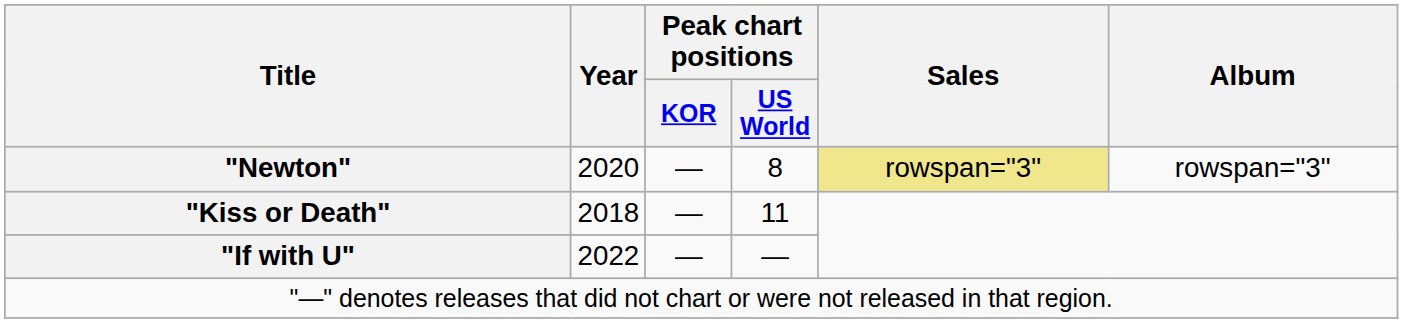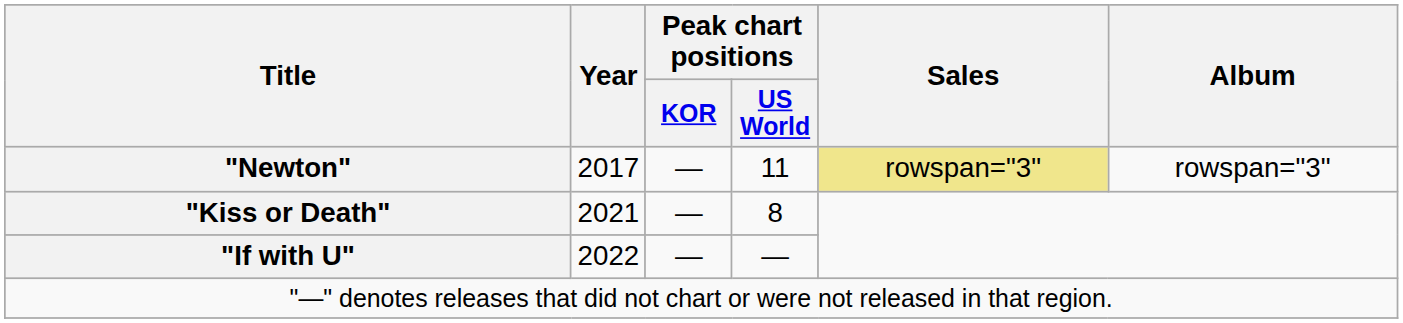"Newton" | Year: 2020 -> 2017
"Newton" | Peak chart positions / US World: 8 -> 11
"Kiss or Death" | Year: 2018 -> 2021
"Kiss or Death" | Peak chart positions / US World: 11 -> 8
